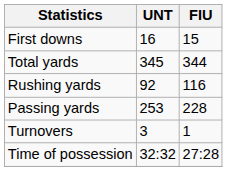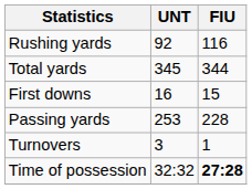rows swapped: First downs <-> Rushing yards
Time of possession | FIU: normal -> bold
